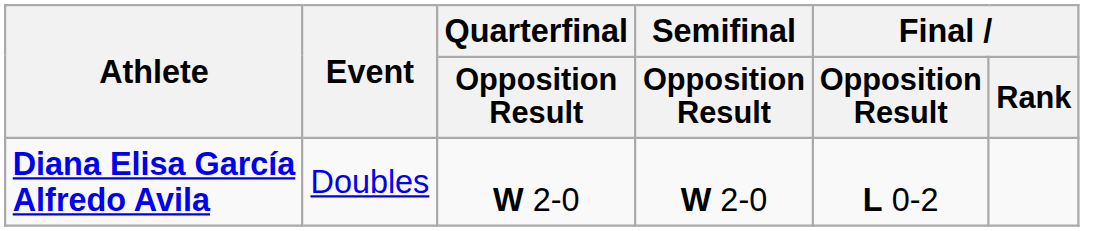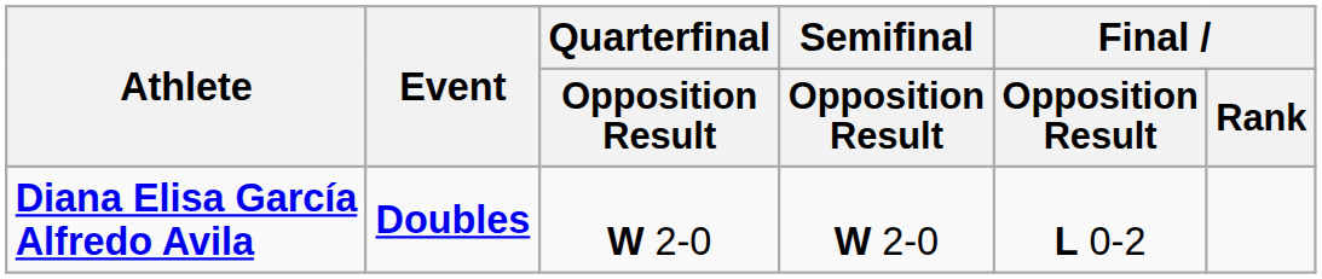Diana Elisa García Alfredo Avila | Event: normal -> bold
